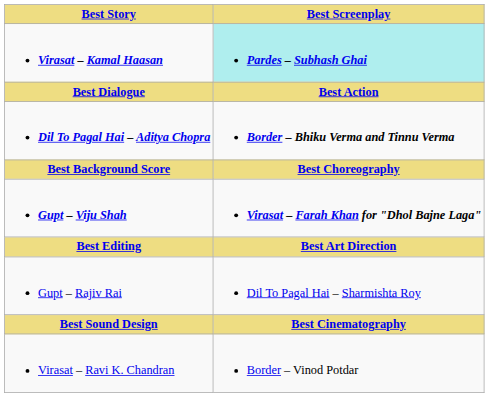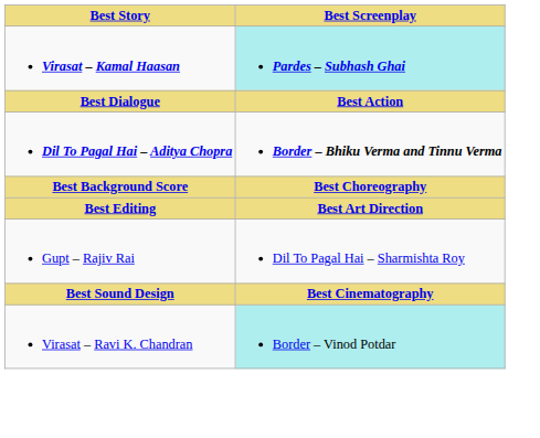- row: Gupt – Viju Shah | Virasat – Farah Khan for "Dhol Bajne Laga"
Virasat – Ravi K. Chandran | Best Screenplay: no background -> paleturquoise background
